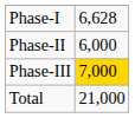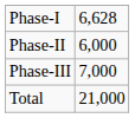Phase-III | column 2: gold background -> no background
